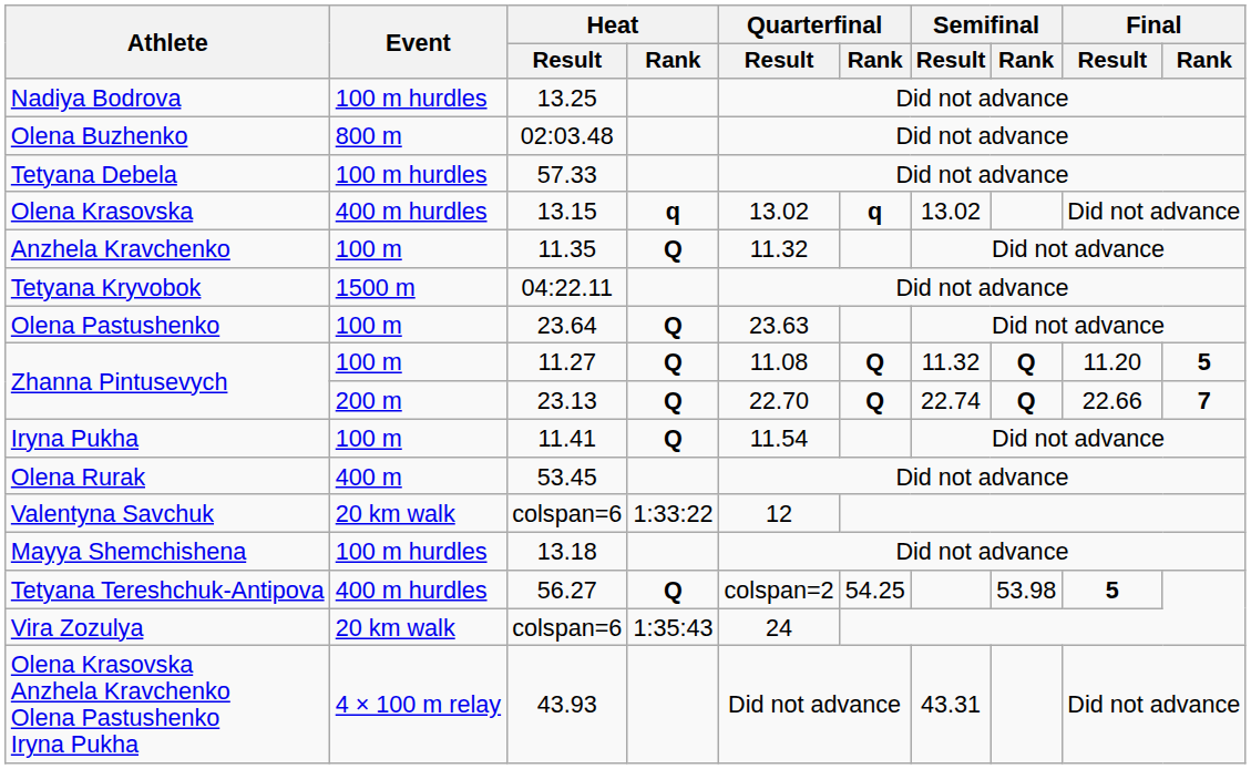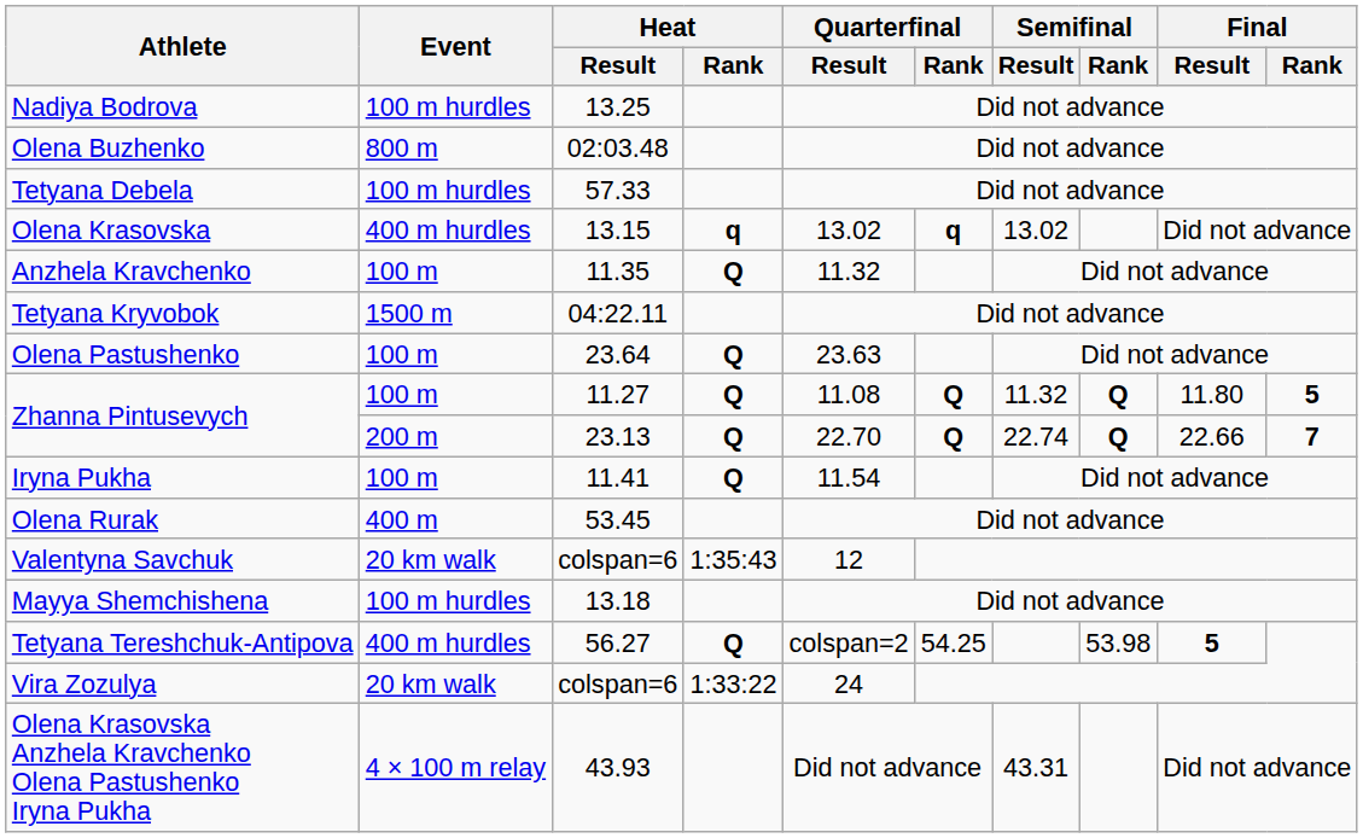Zhanna Pintusevych / 11.27 | Final / Result: 11.20 -> 11.80
Valentyna Savchuk | Heat / Rank: 1:33:22 -> 1:35:43
Vira Zozulya | Heat / Rank: 1:35:43 -> 1:33:22
